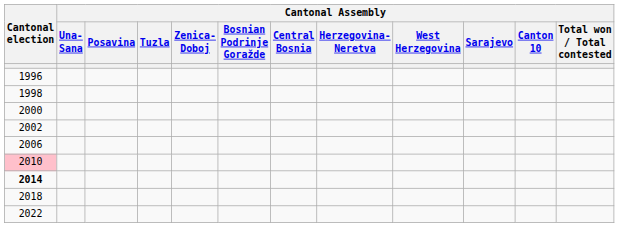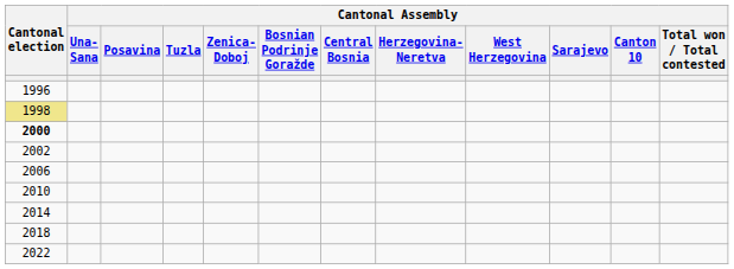1998 | Cantonal election: no background -> khaki background
2000 | Cantonal election: normal -> bold
2010 | Cantonal election: pink background -> no background
2014 | Cantonal election: bold -> normal
